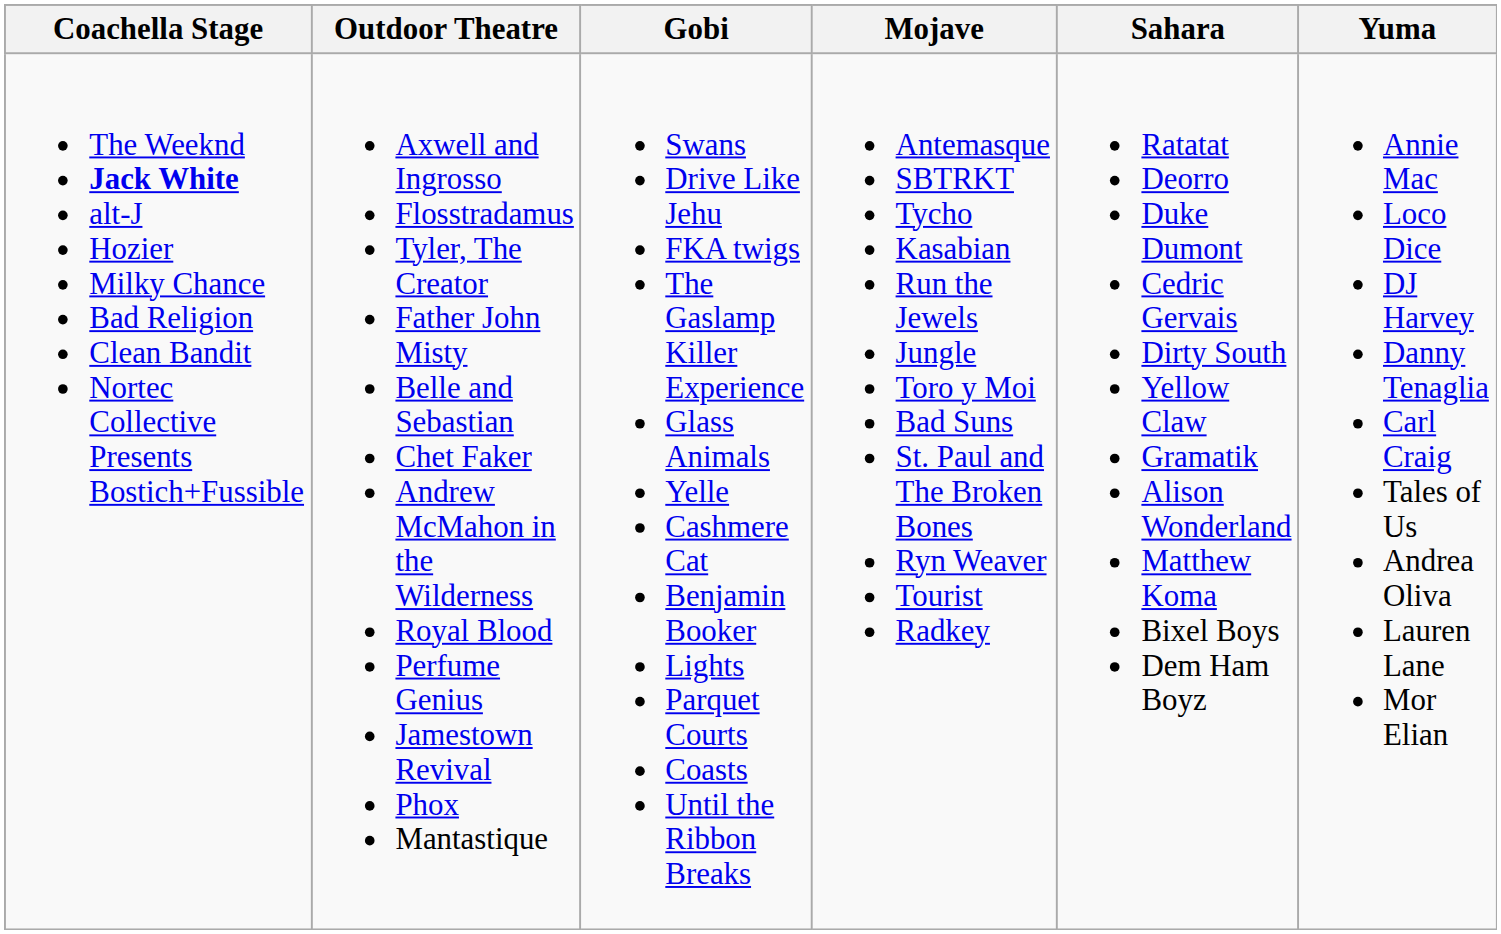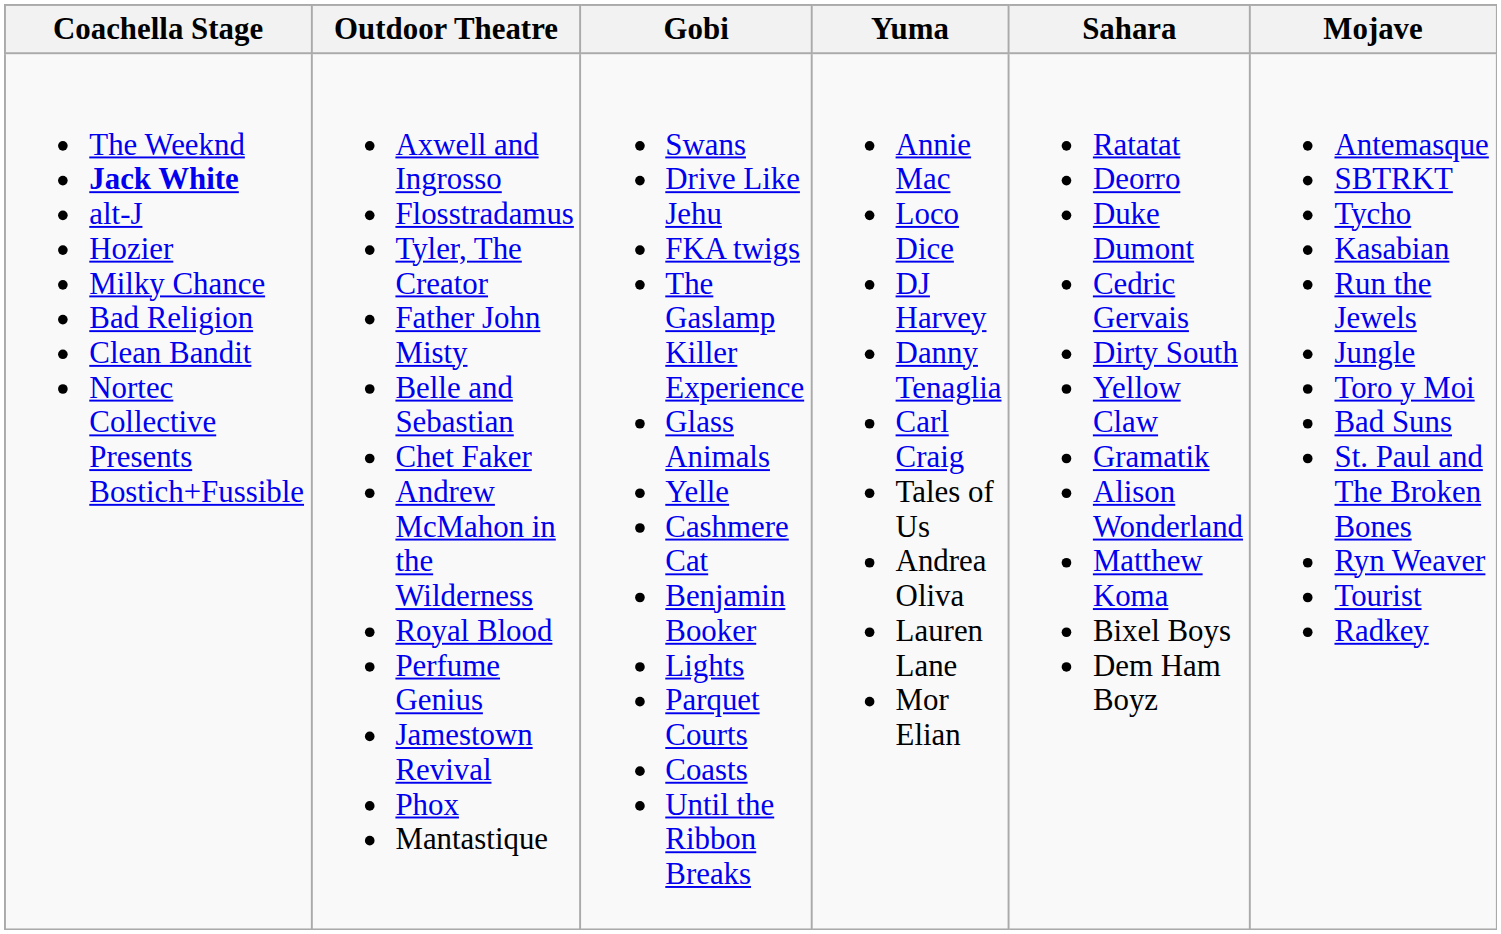columns swapped: Mojave <-> Yuma
